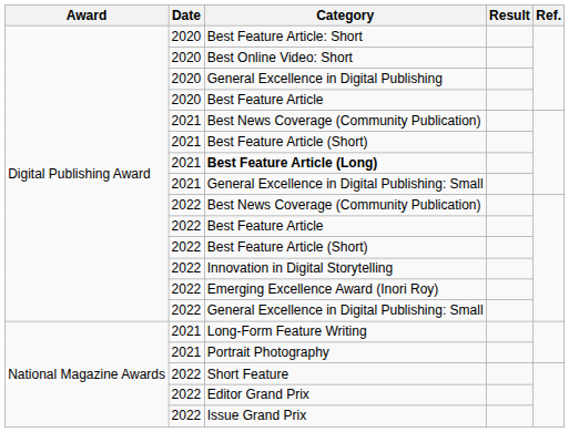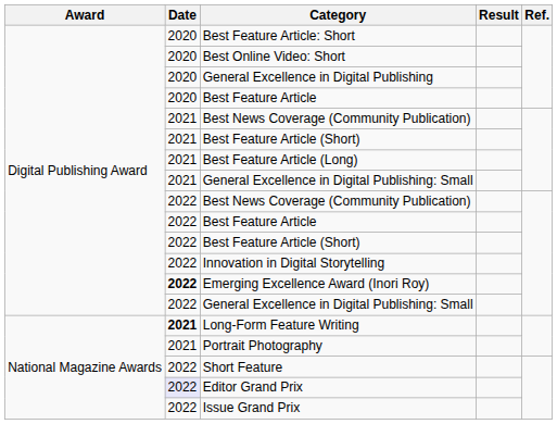Best Feature Article (Long) | Category: bold -> normal
Emerging Excellence Award (Inori Roy) | Date: normal -> bold
Long-Form Feature Writing | Date: normal -> bold
Editor Grand Prix | Date: no background -> lavender background
